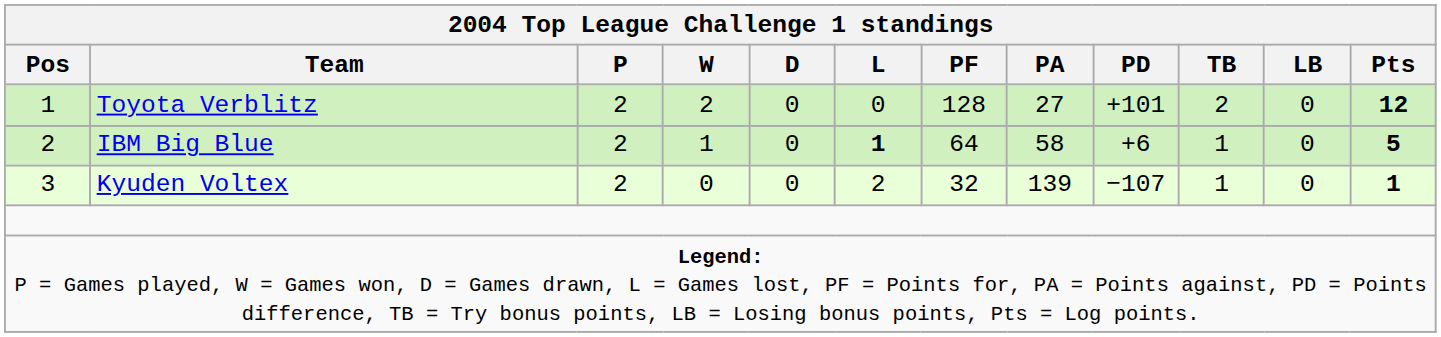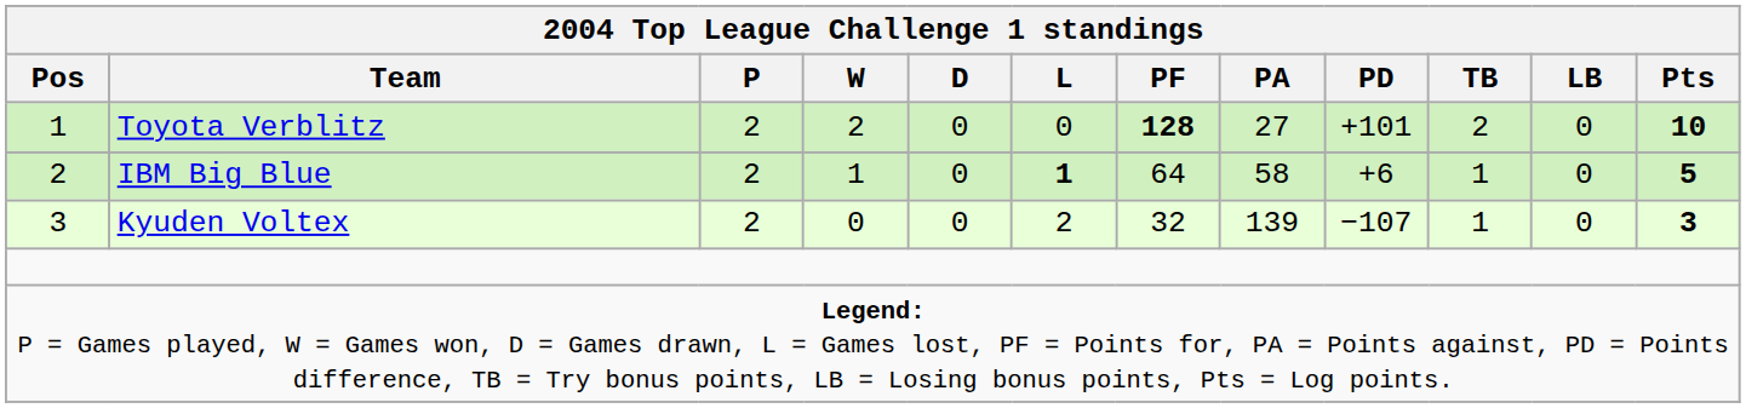Toyota Verblitz | PF: normal -> bold
Toyota Verblitz | Pts: 12 -> 10
Kyuden Voltex | Pts: 1 -> 3
